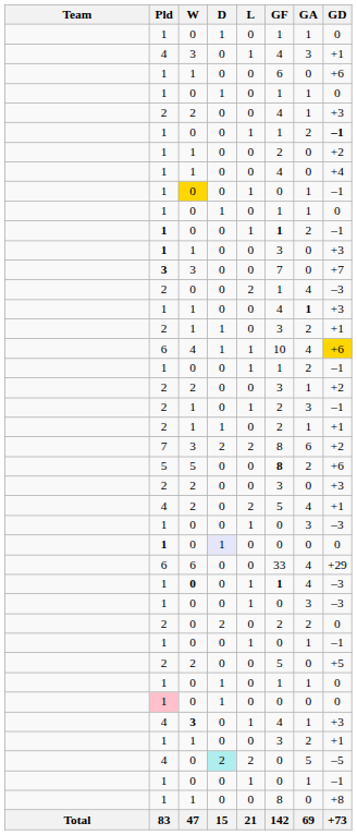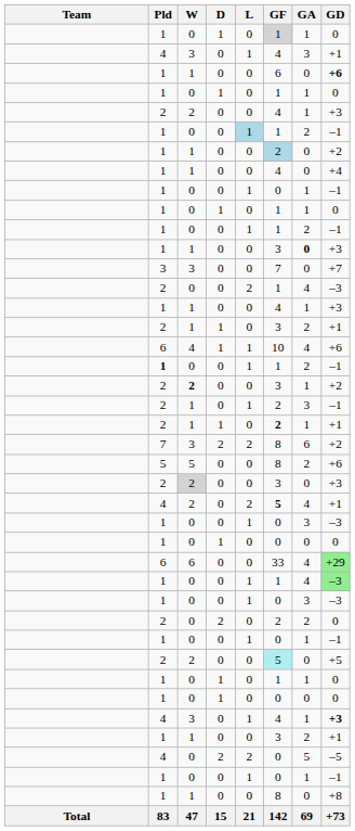row 2 | GF: no background -> lightgrey background
row 4 | GD: normal -> bold
row 7 | L: no background -> lightblue background
row 7 | GD: bold -> normal
row 8 | GF: no background -> lightblue background
row 10 | W: gold background -> no background
row 12 | Pld: bold -> normal
row 12 | GF: bold -> normal
row 13 | Pld: bold -> normal
row 13 | GA: normal -> bold
row 14 | Pld: bold -> normal
row 16 | GA: bold -> normal
row 18 | GD: gold background -> no background
row 19 | Pld: normal -> bold
row 20 | W: normal -> bold
row 22 | GF: normal -> bold
row 24 | GF: bold -> normal
row 25 | W: no background -> lightgrey background
row 26 | GF: normal -> bold
row 28 | Pld: bold -> normal
row 28 | D: lavender background -> no background
row 29 | GD: no background -> lightgreen background
row 30 | W: bold -> normal
row 30 | GF: bold -> normal
row 30 | GD: no background -> lightgreen background
row 34 | GF: no background -> paleturquoise background
row 36 | Pld: pink background -> no background
row 37 | W: bold -> normal
row 37 | GD: normal -> bold
row 39 | D: paleturquoise background -> no background
